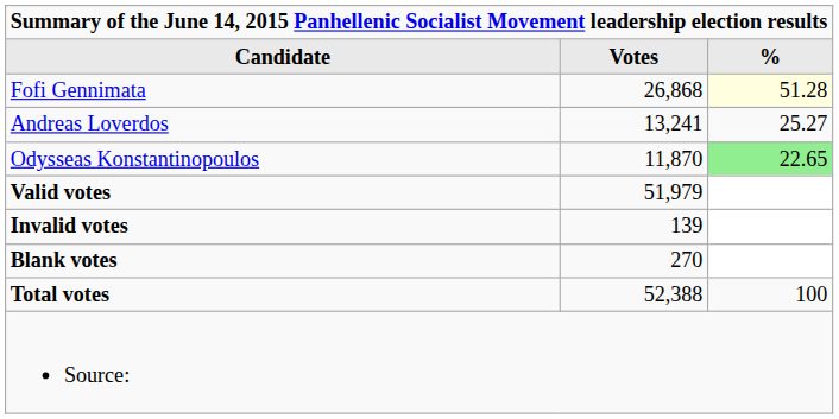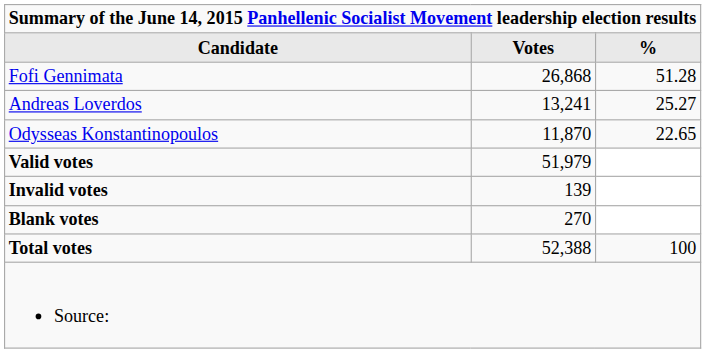Fofi Gennimata | %: lightyellow background -> no background
Odysseas Konstantinopoulos | %: lightgreen background -> no background
